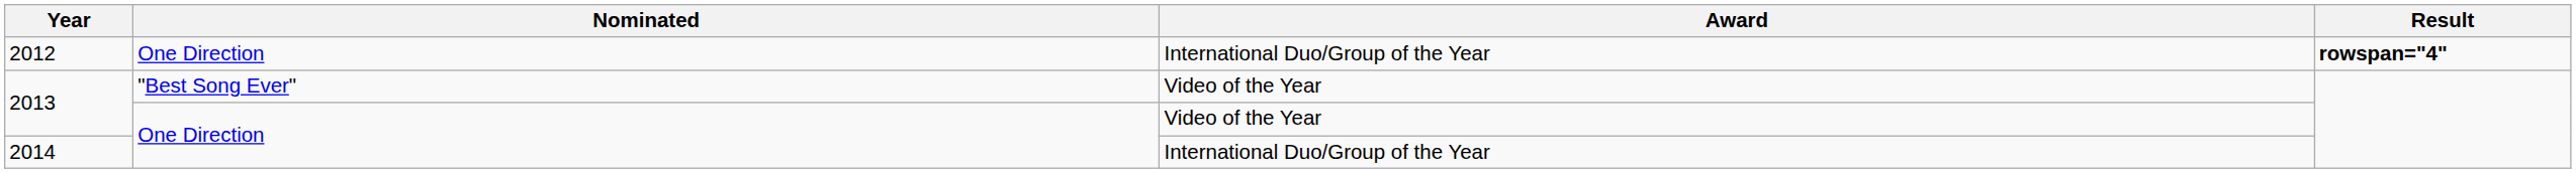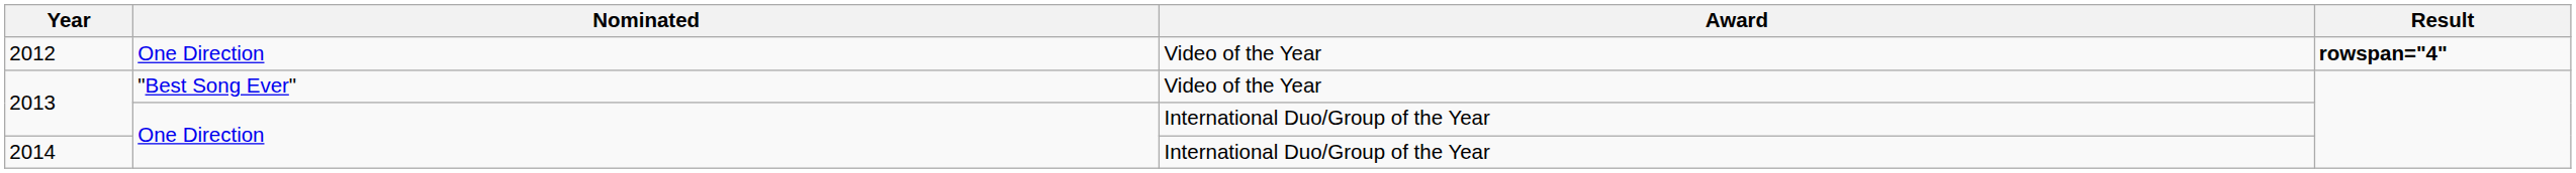2012 | Award: International Duo/Group of the Year -> Video of the Year
2013 / One Direction | Award: Video of the Year -> International Duo/Group of the Year
